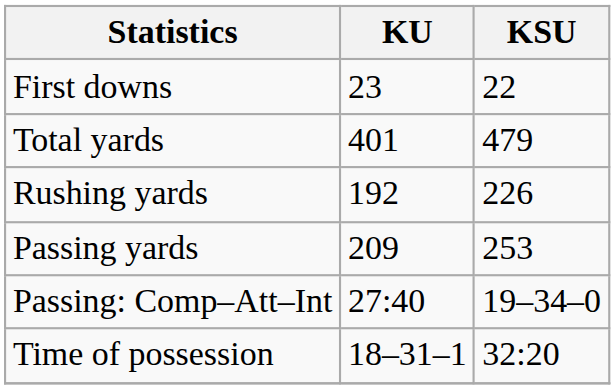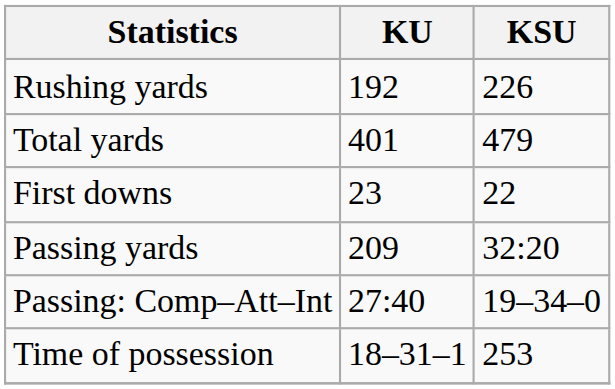rows swapped: First downs <-> Rushing yards
Passing yards | KSU: 253 -> 32:20
Time of possession | KSU: 32:20 -> 253
